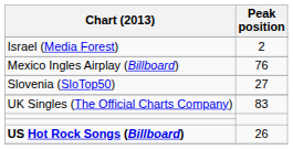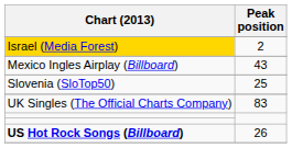row 2 | Chart (2013): no background -> gold background
row 3 | Peak position: 76 -> 43
row 4 | Peak position: 27 -> 25
